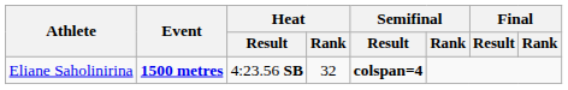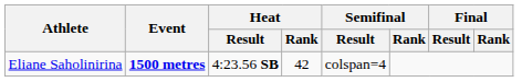Eliane Saholinirina | Heat / Rank: 32 -> 42
Eliane Saholinirina | Semifinal / Result: bold -> normal
